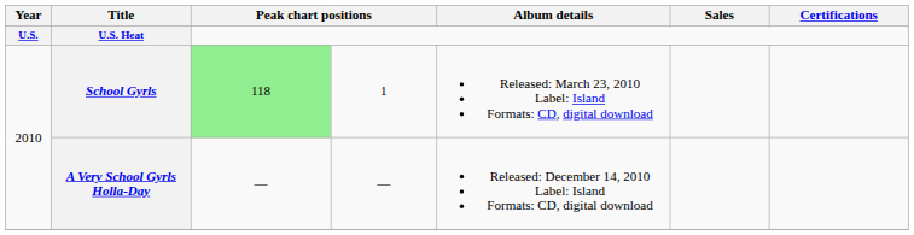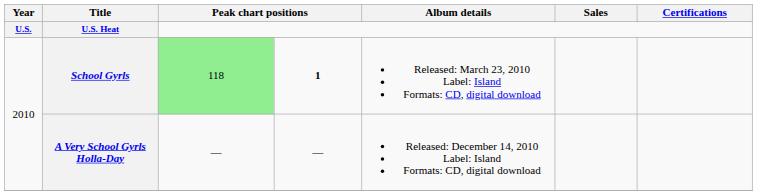School Gyrls | column 4: normal -> bold
